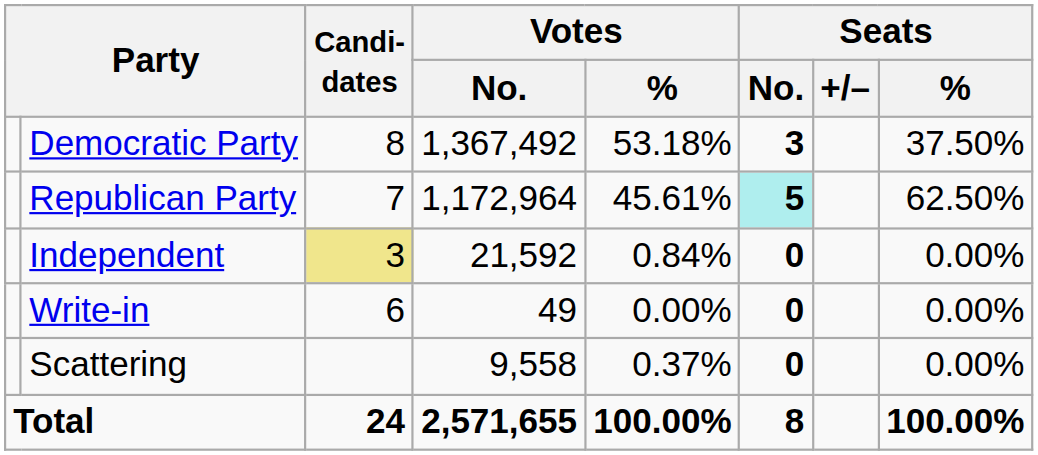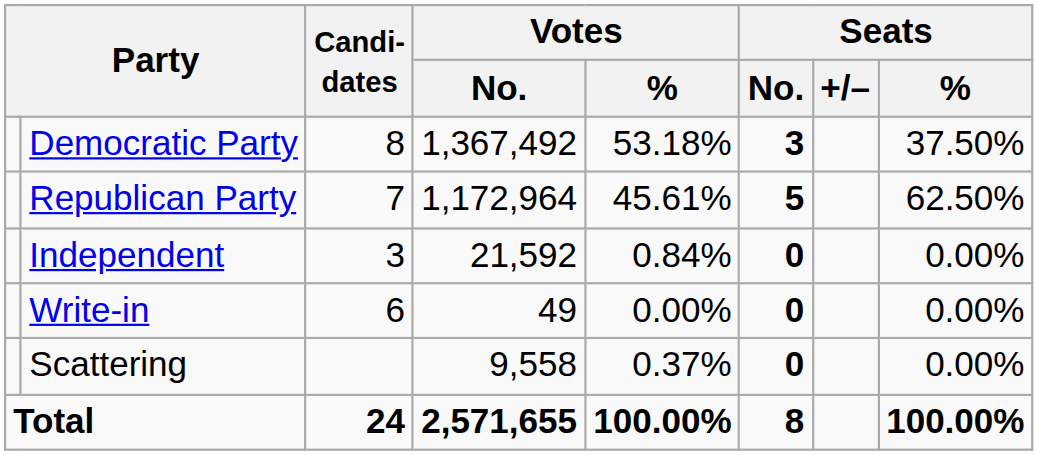Republican Party | Seats / No.: paleturquoise background -> no background
Independent | Candi- dates: khaki background -> no background
